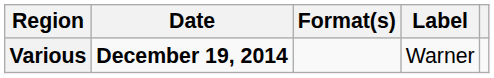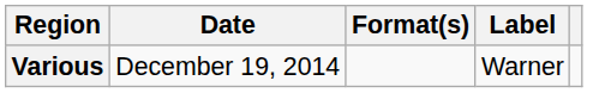Various | Date: bold -> normal
